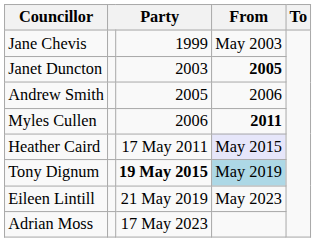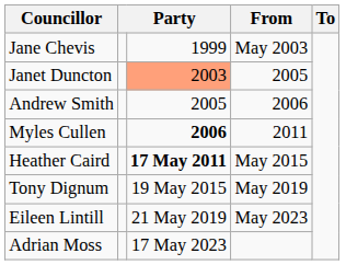Janet Duncton | column 3: no background -> lightsalmon background
Janet Duncton | From: bold -> normal
Myles Cullen | column 3: normal -> bold
Myles Cullen | From: bold -> normal
Heather Caird | column 3: normal -> bold
Heather Caird | From: lavender background -> no background
Tony Dignum | column 3: bold -> normal
Tony Dignum | From: lightblue background -> no background
